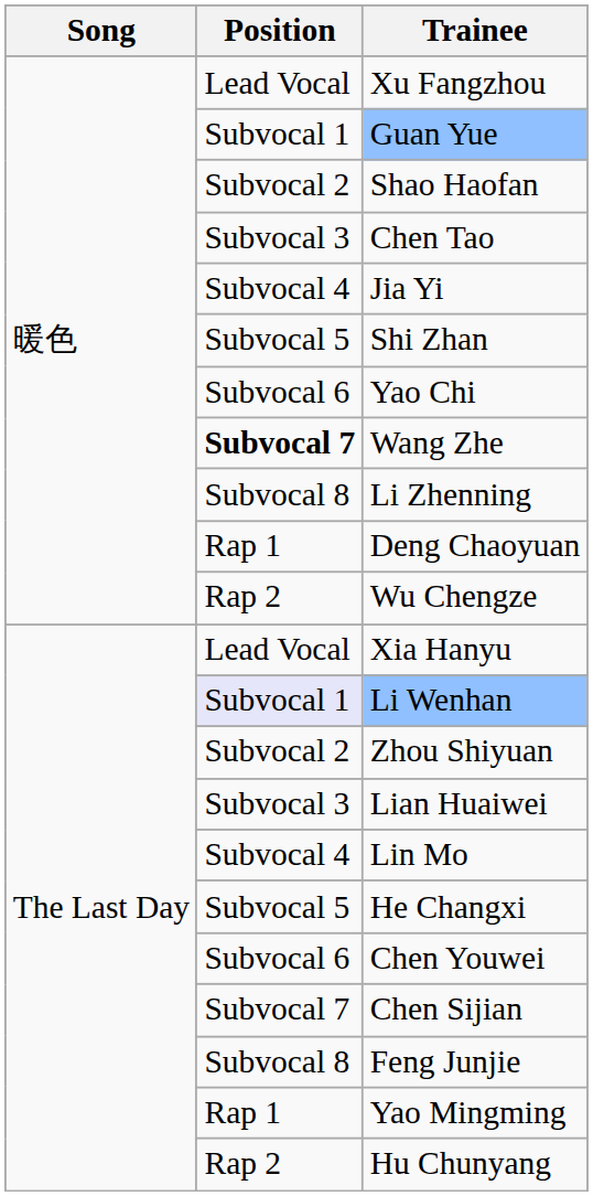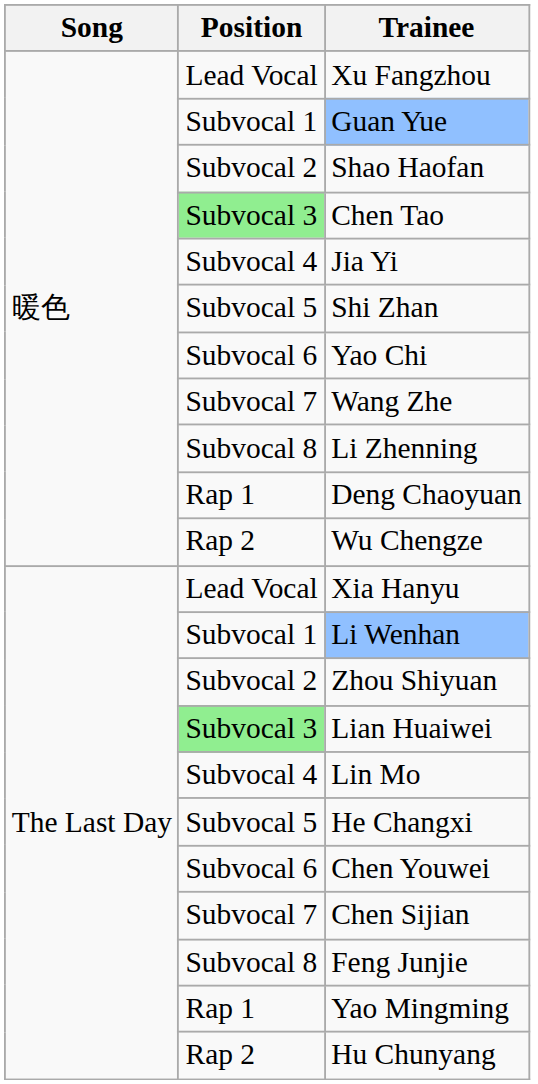Chen Tao | Position: no background -> lightgreen background
Wang Zhe | Position: bold -> normal
Li Wenhan | Position: lavender background -> no background
Lian Huaiwei | Position: no background -> lightgreen background
